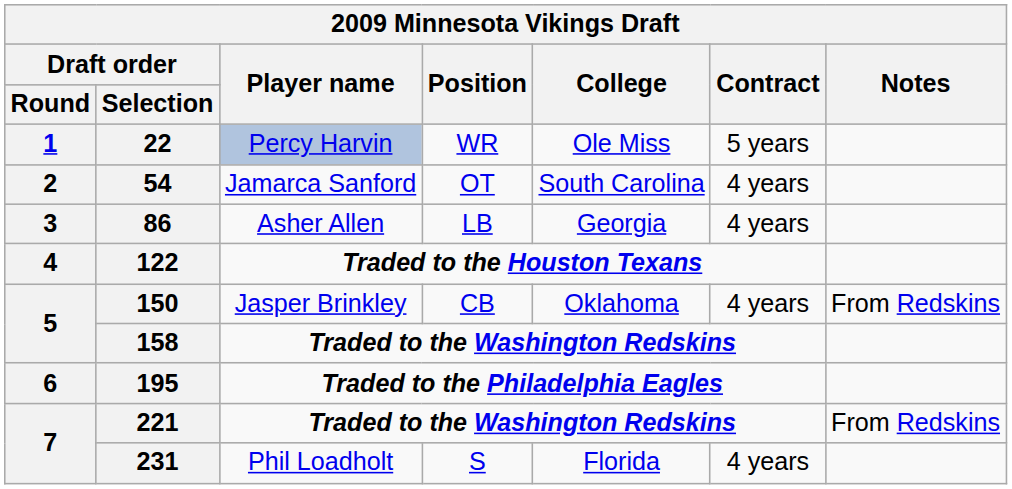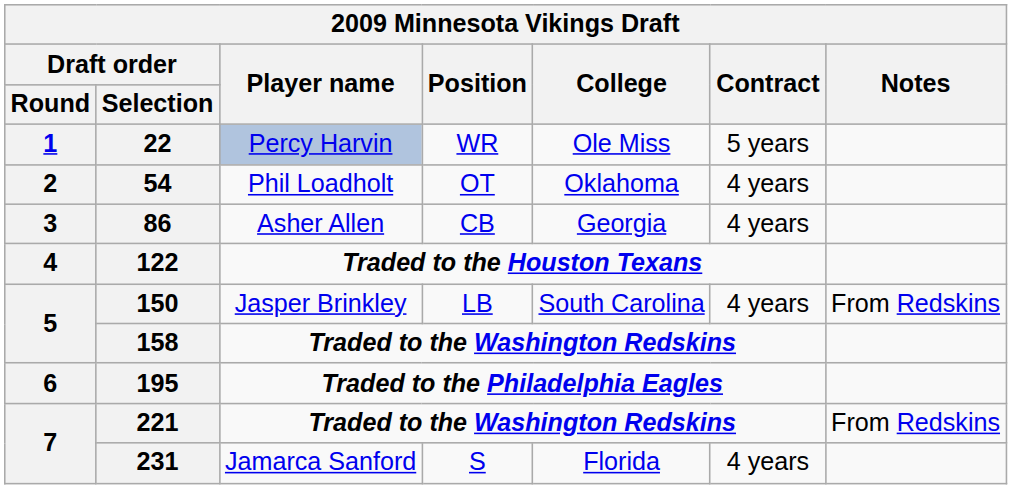54 | Player name: Jamarca Sanford -> Phil Loadholt
54 | College: South Carolina -> Oklahoma
86 | Position: LB -> CB
150 | Position: CB -> LB
150 | College: Oklahoma -> South Carolina
231 | Player name: Phil Loadholt -> Jamarca Sanford
